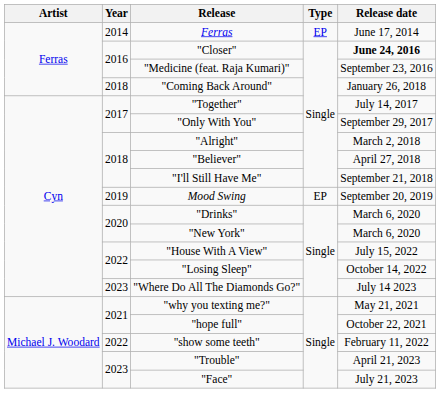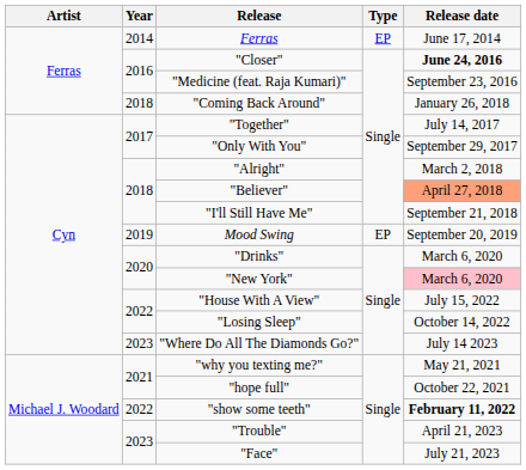"Believer" | Release date: no background -> lightsalmon background
"New York" | Release date: no background -> pink background
"show some teeth" | Release date: normal -> bold
